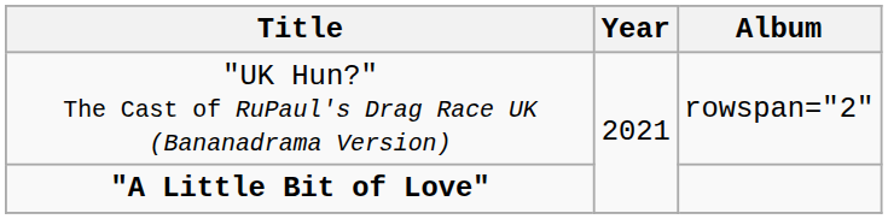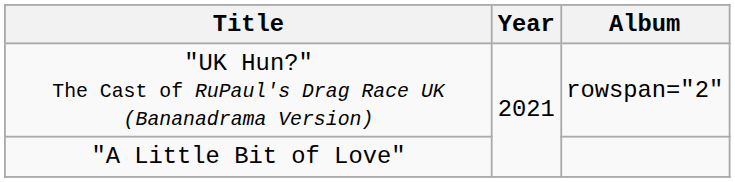"A Little Bit of Love" | Title: bold -> normal
